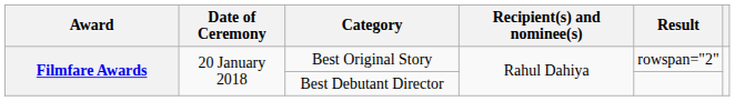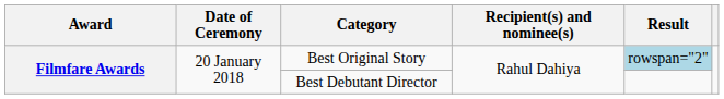Best Original Story | Result: no background -> lightblue background
